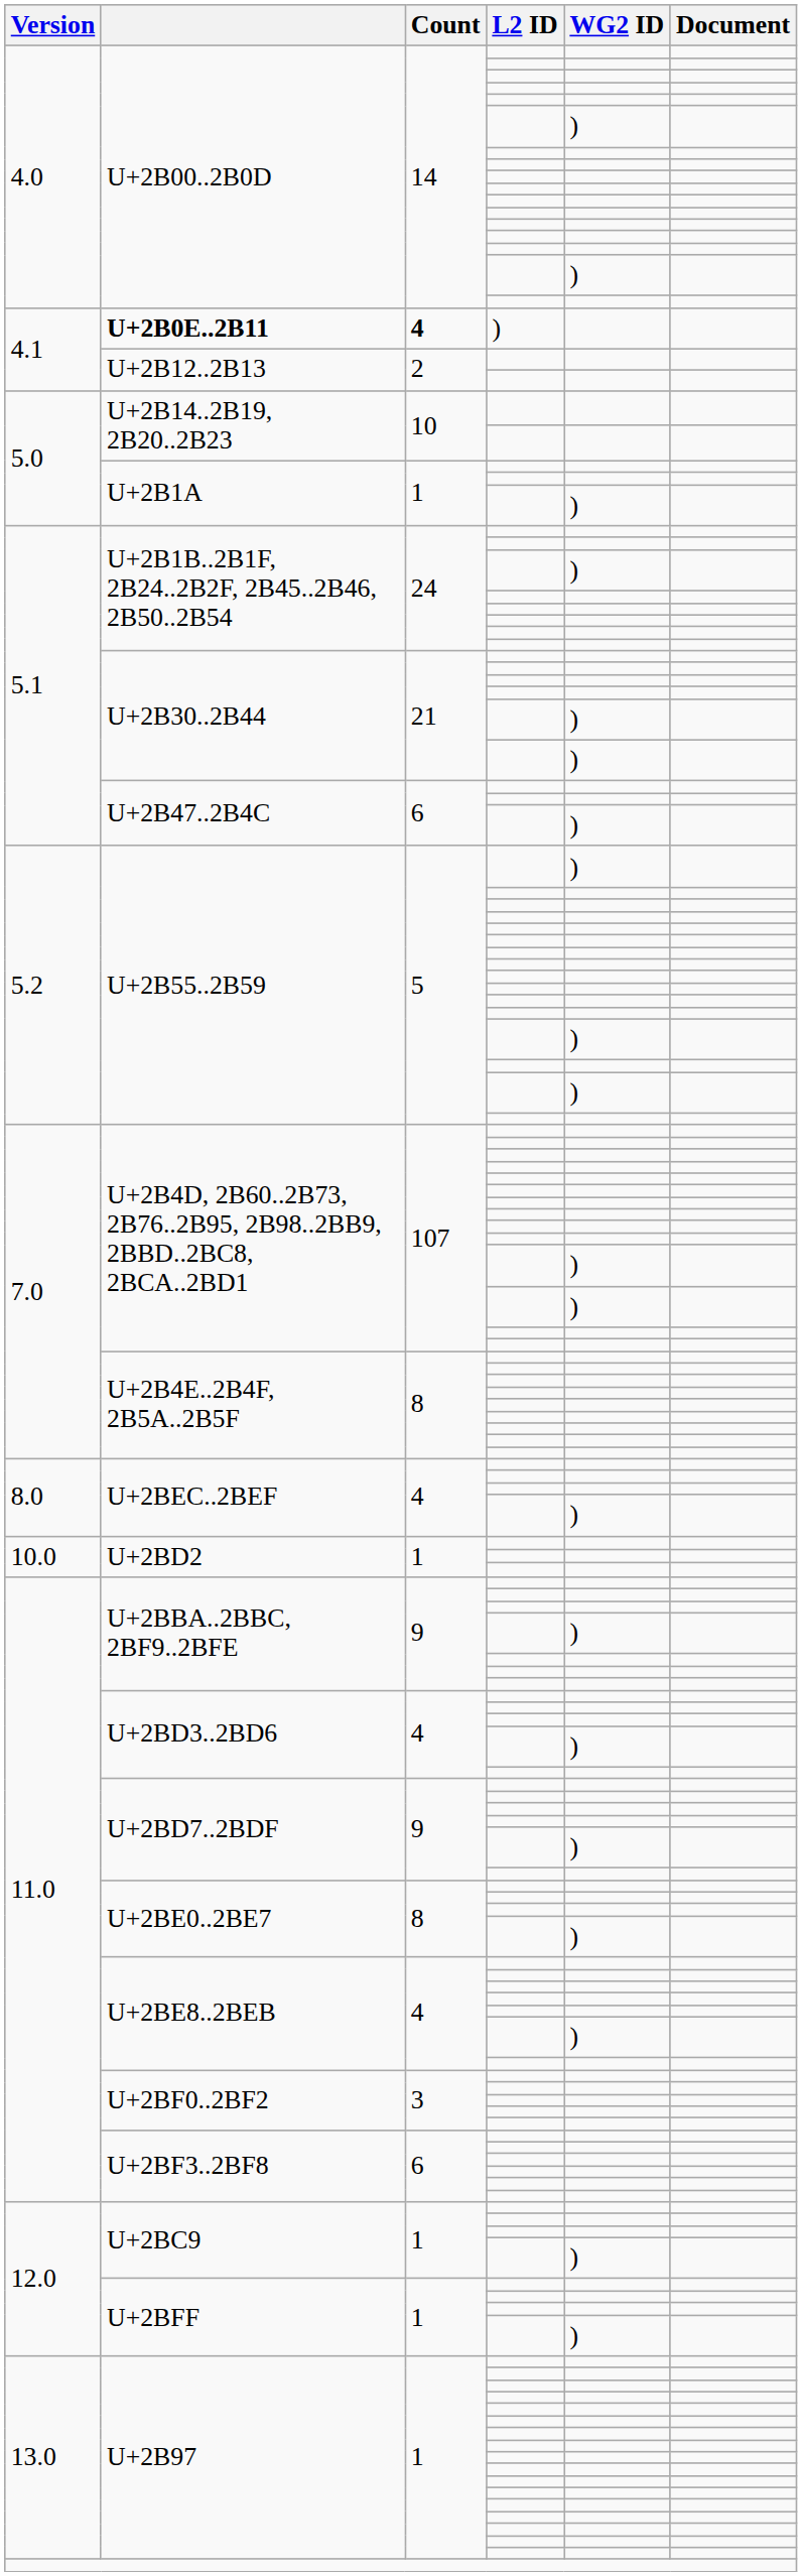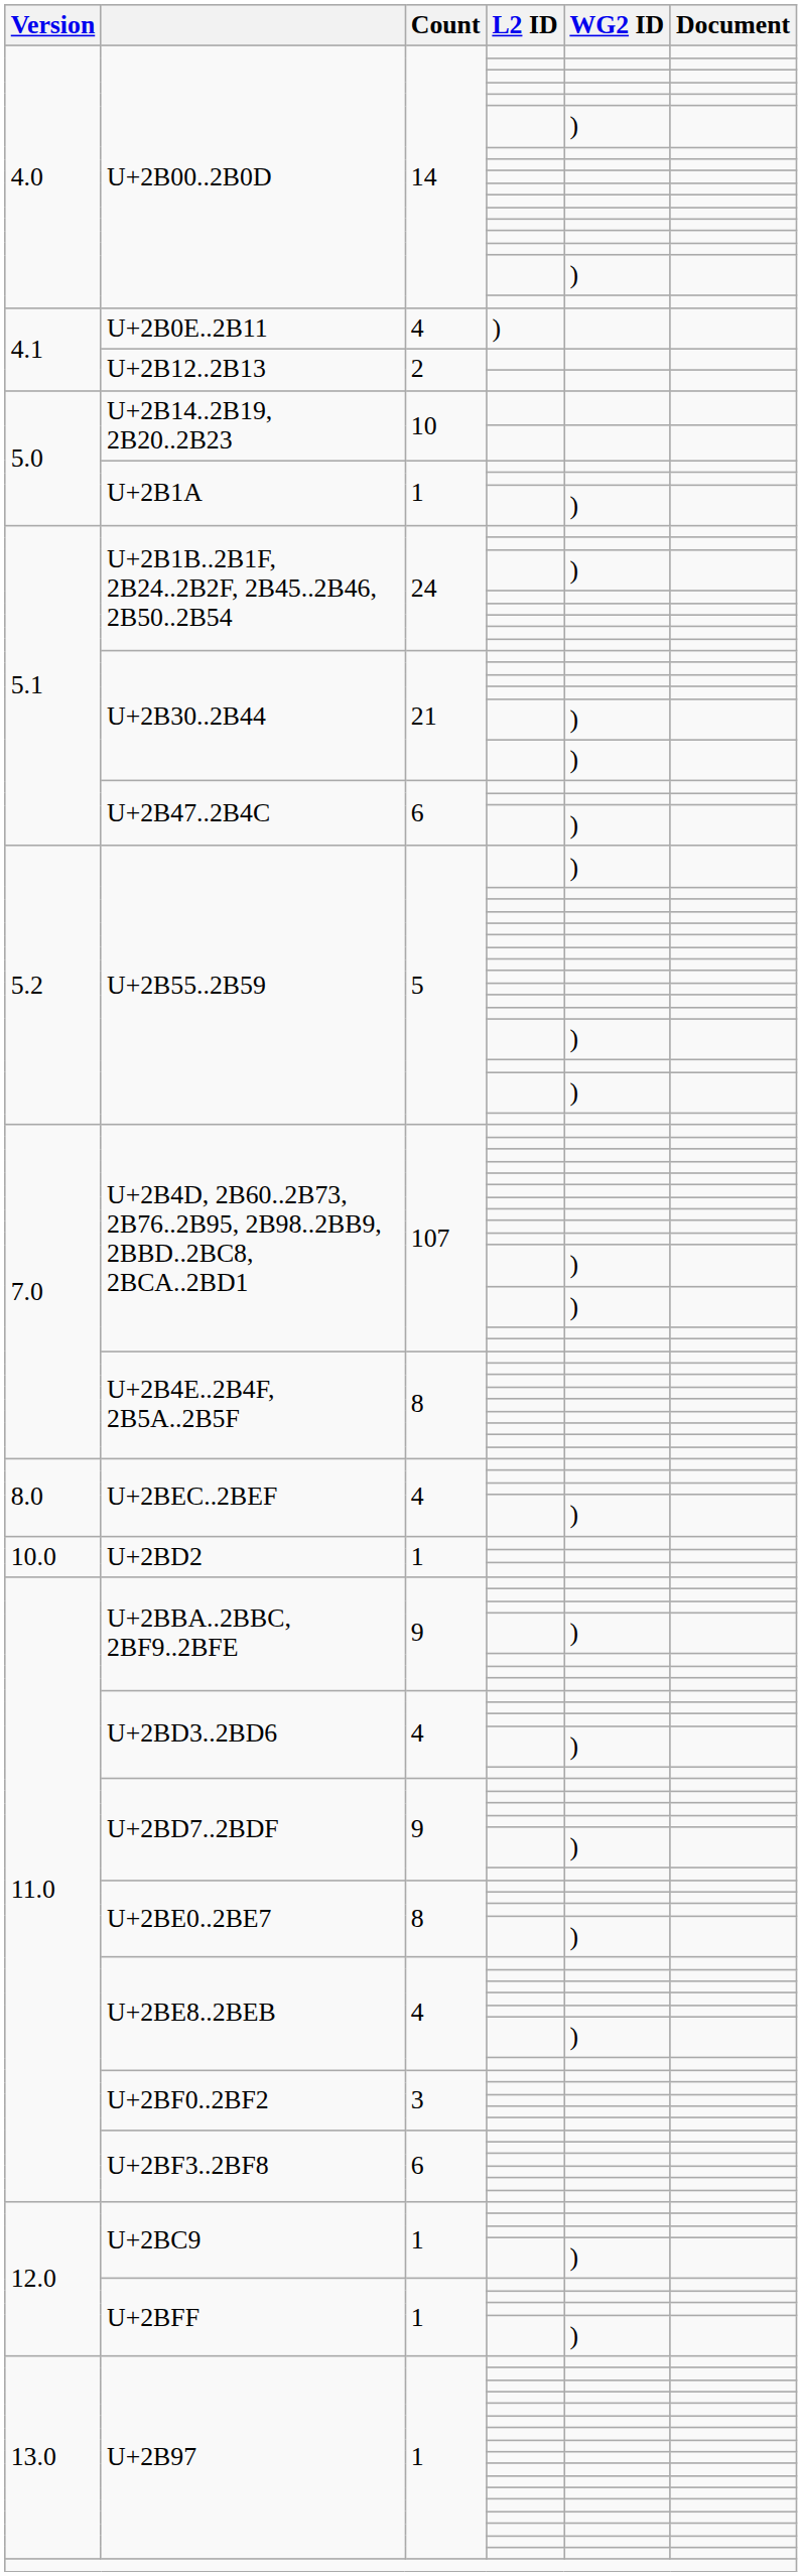U+2B0E..2B11 | column 2: bold -> normal
U+2B0E..2B11 | Count: bold -> normal
